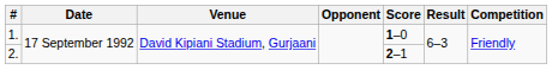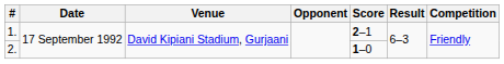1. | Score: 1–0 -> 2–1
2. | Score: 2–1 -> 1–0
